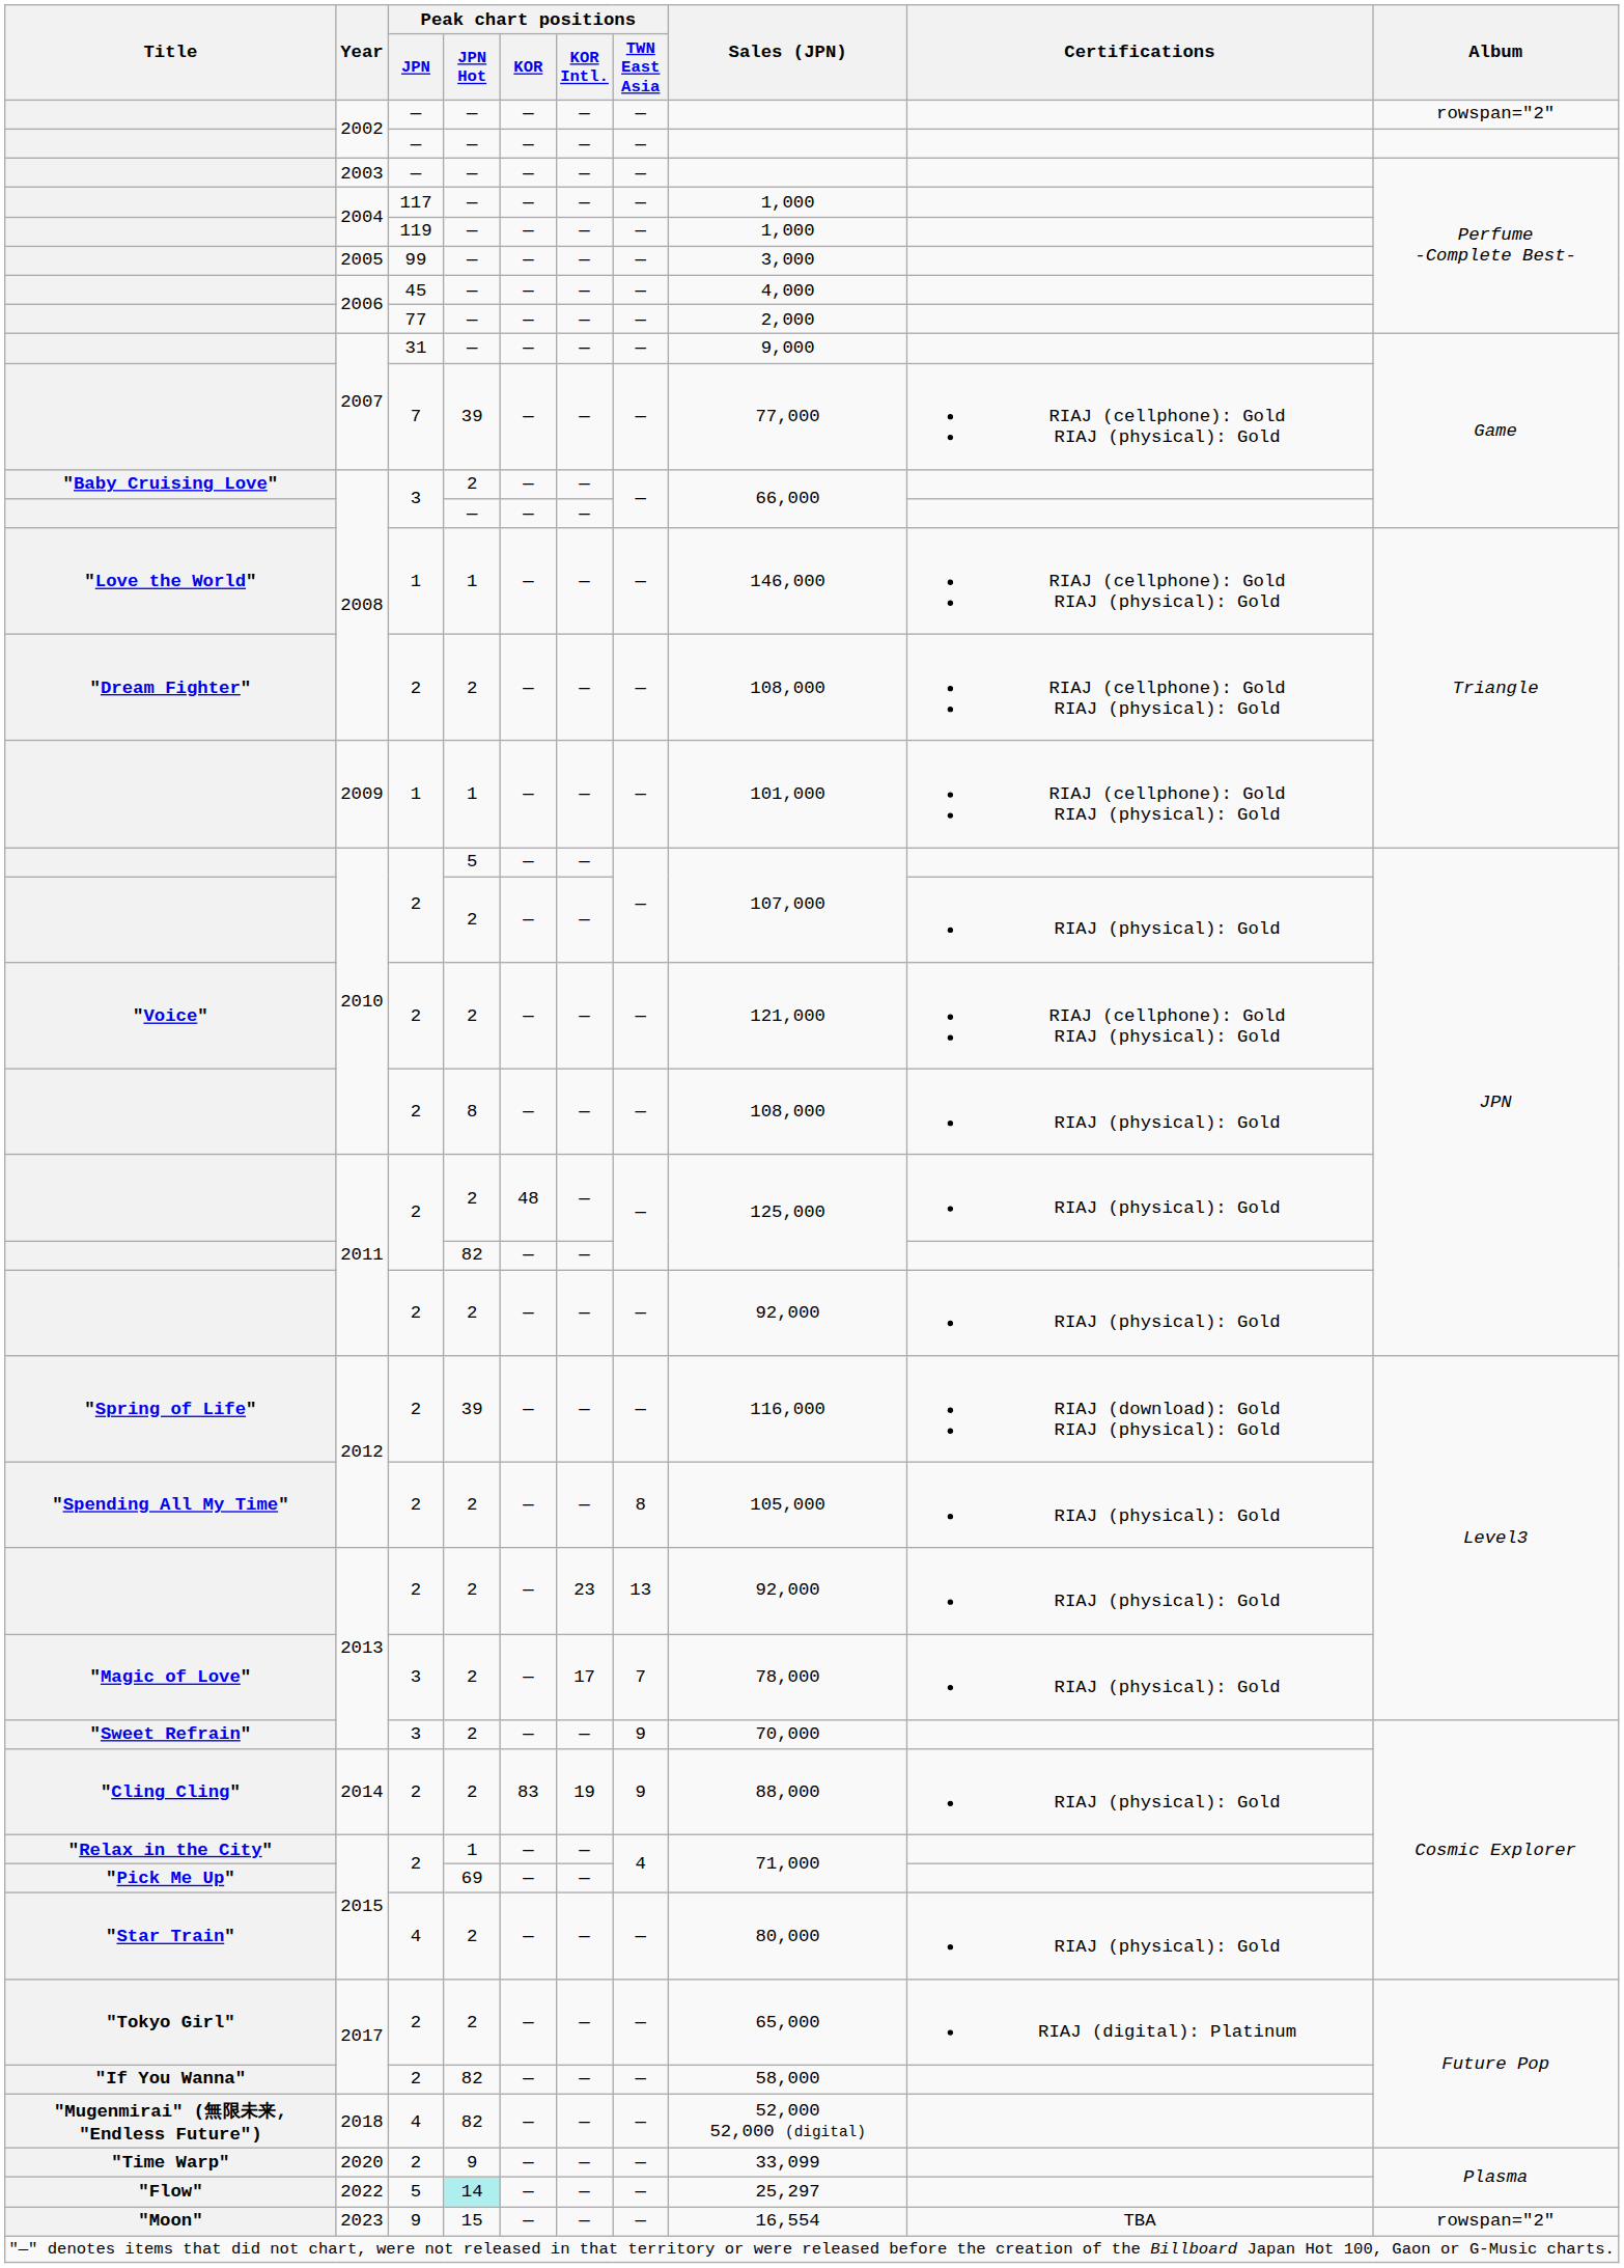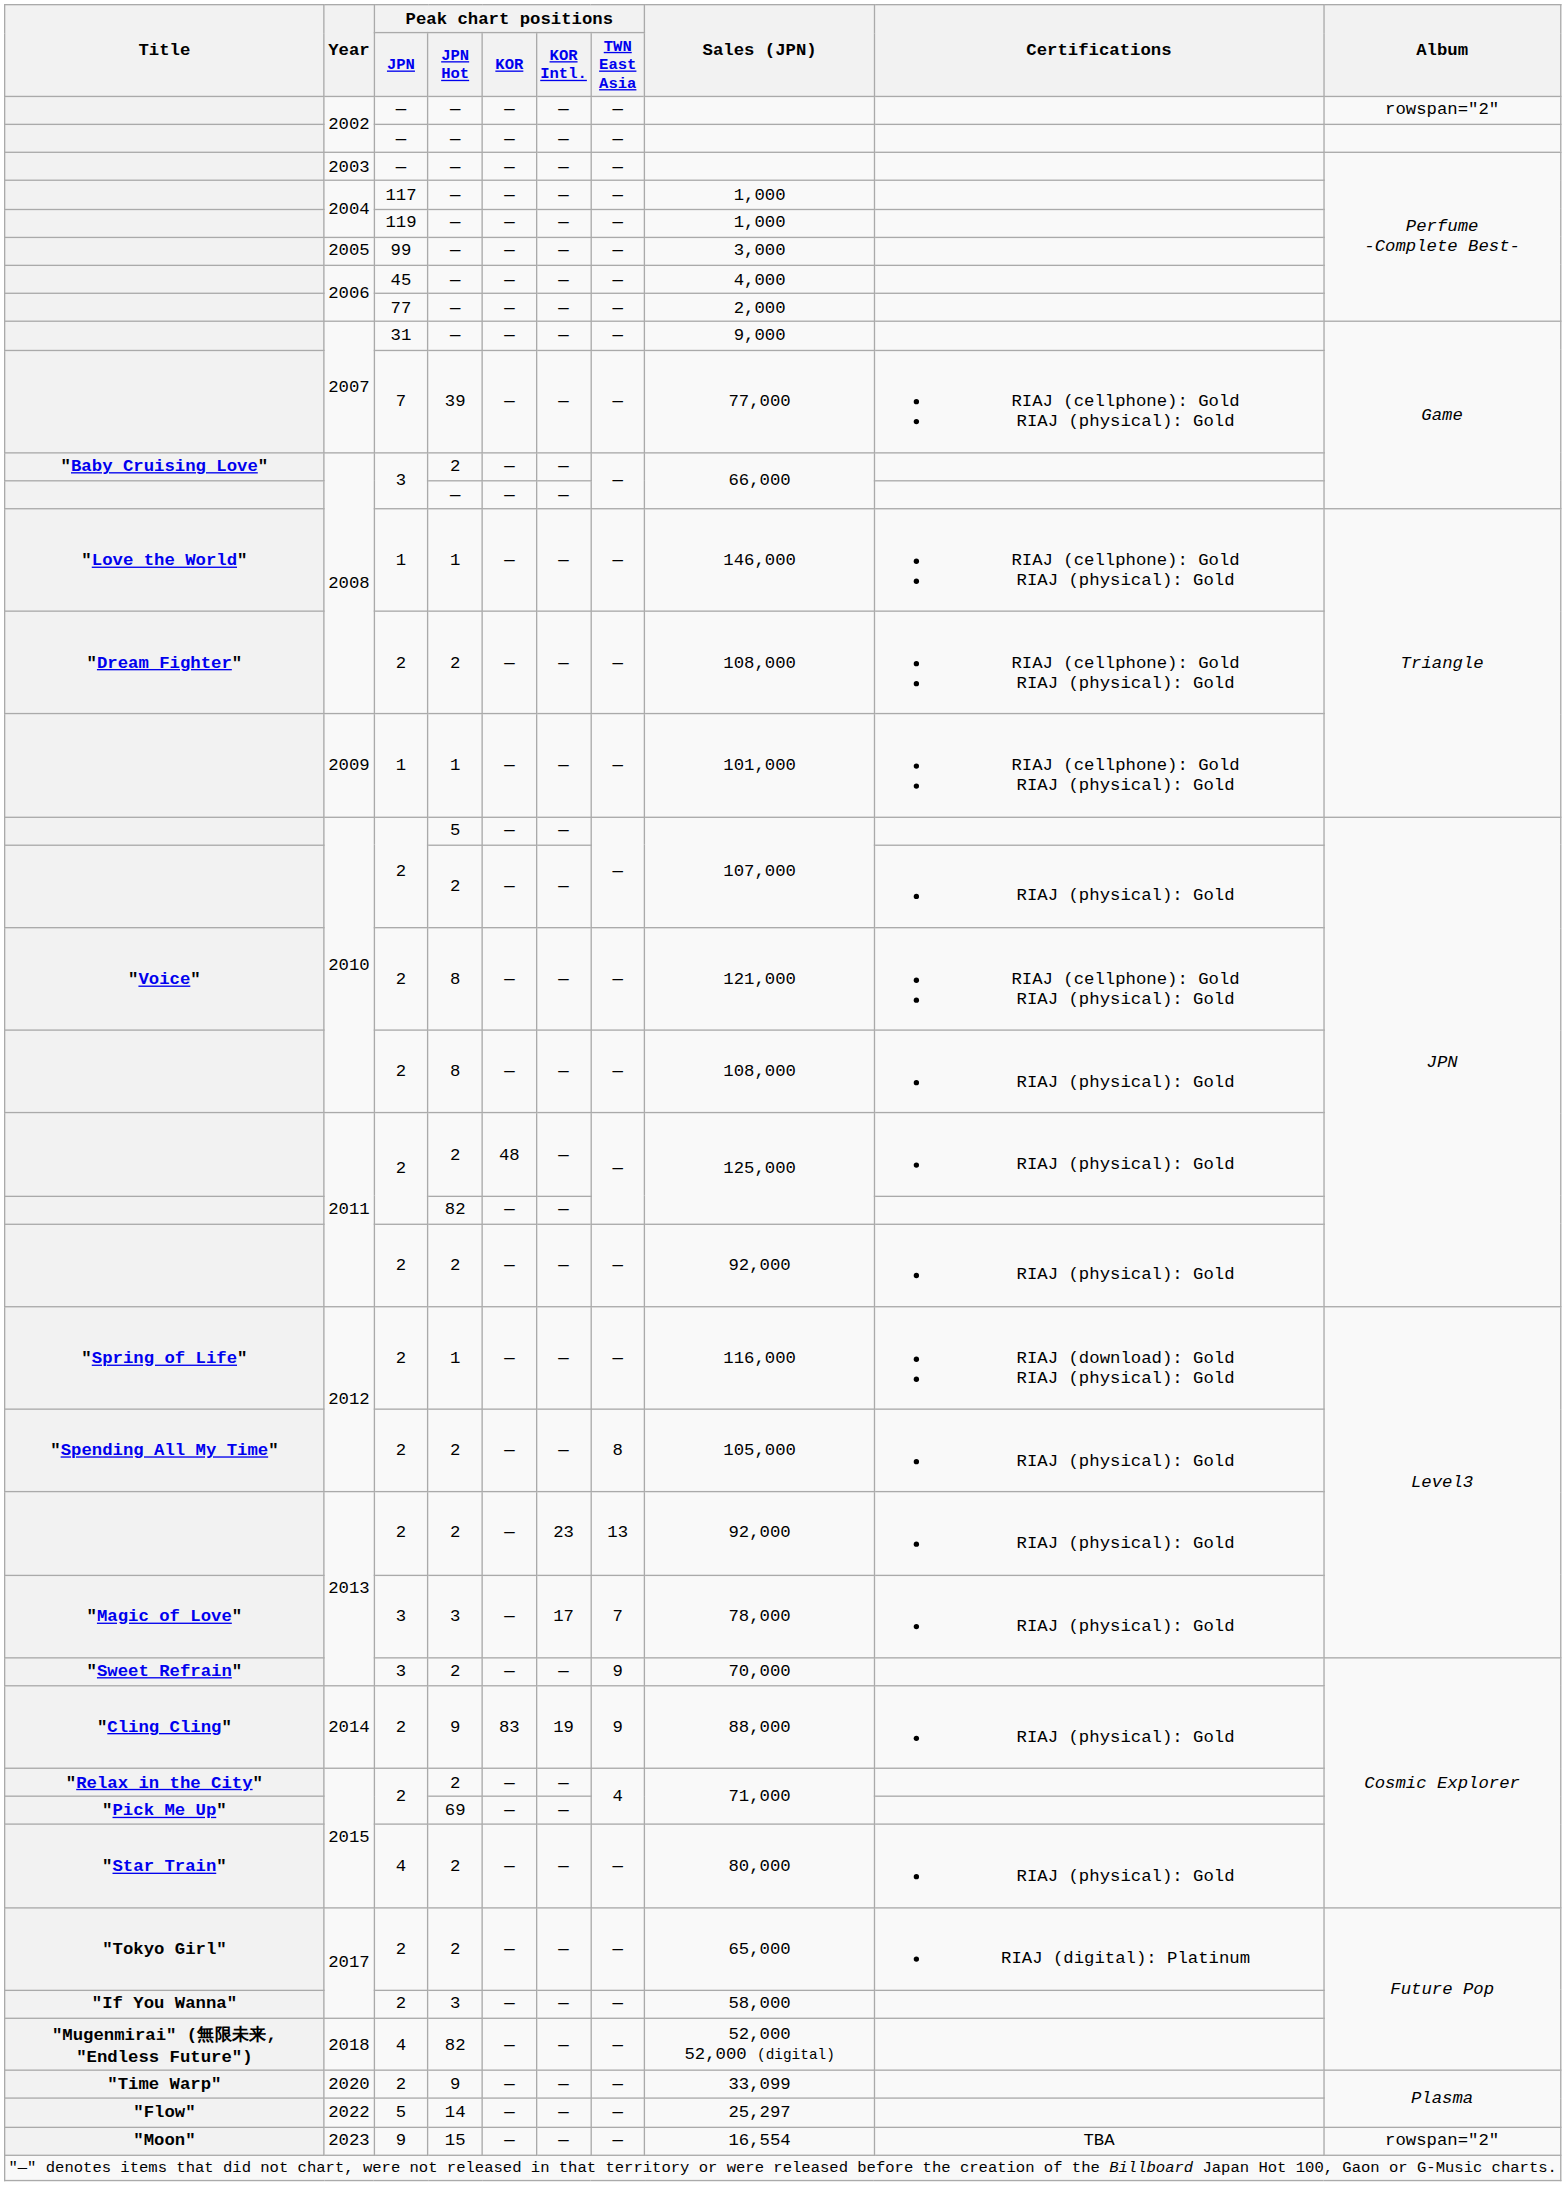"Voice" | Peak chart positions / JPN Hot: 2 -> 8
"Spring of Life" | Peak chart positions / JPN Hot: 39 -> 1
"Magic of Love" | Peak chart positions / JPN Hot: 2 -> 3
"Cling Cling" | Peak chart positions / JPN Hot: 2 -> 9
"Relax in the City" | Peak chart positions / JPN Hot: 1 -> 2
"If You Wanna" | Peak chart positions / JPN Hot: 82 -> 3
"Flow" | Peak chart positions / JPN Hot: paleturquoise background -> no background
